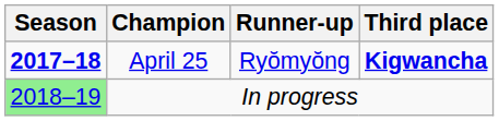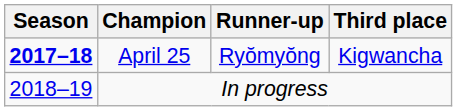April 25 | Third place: bold -> normal
In progress | Season: lightgreen background -> no background
